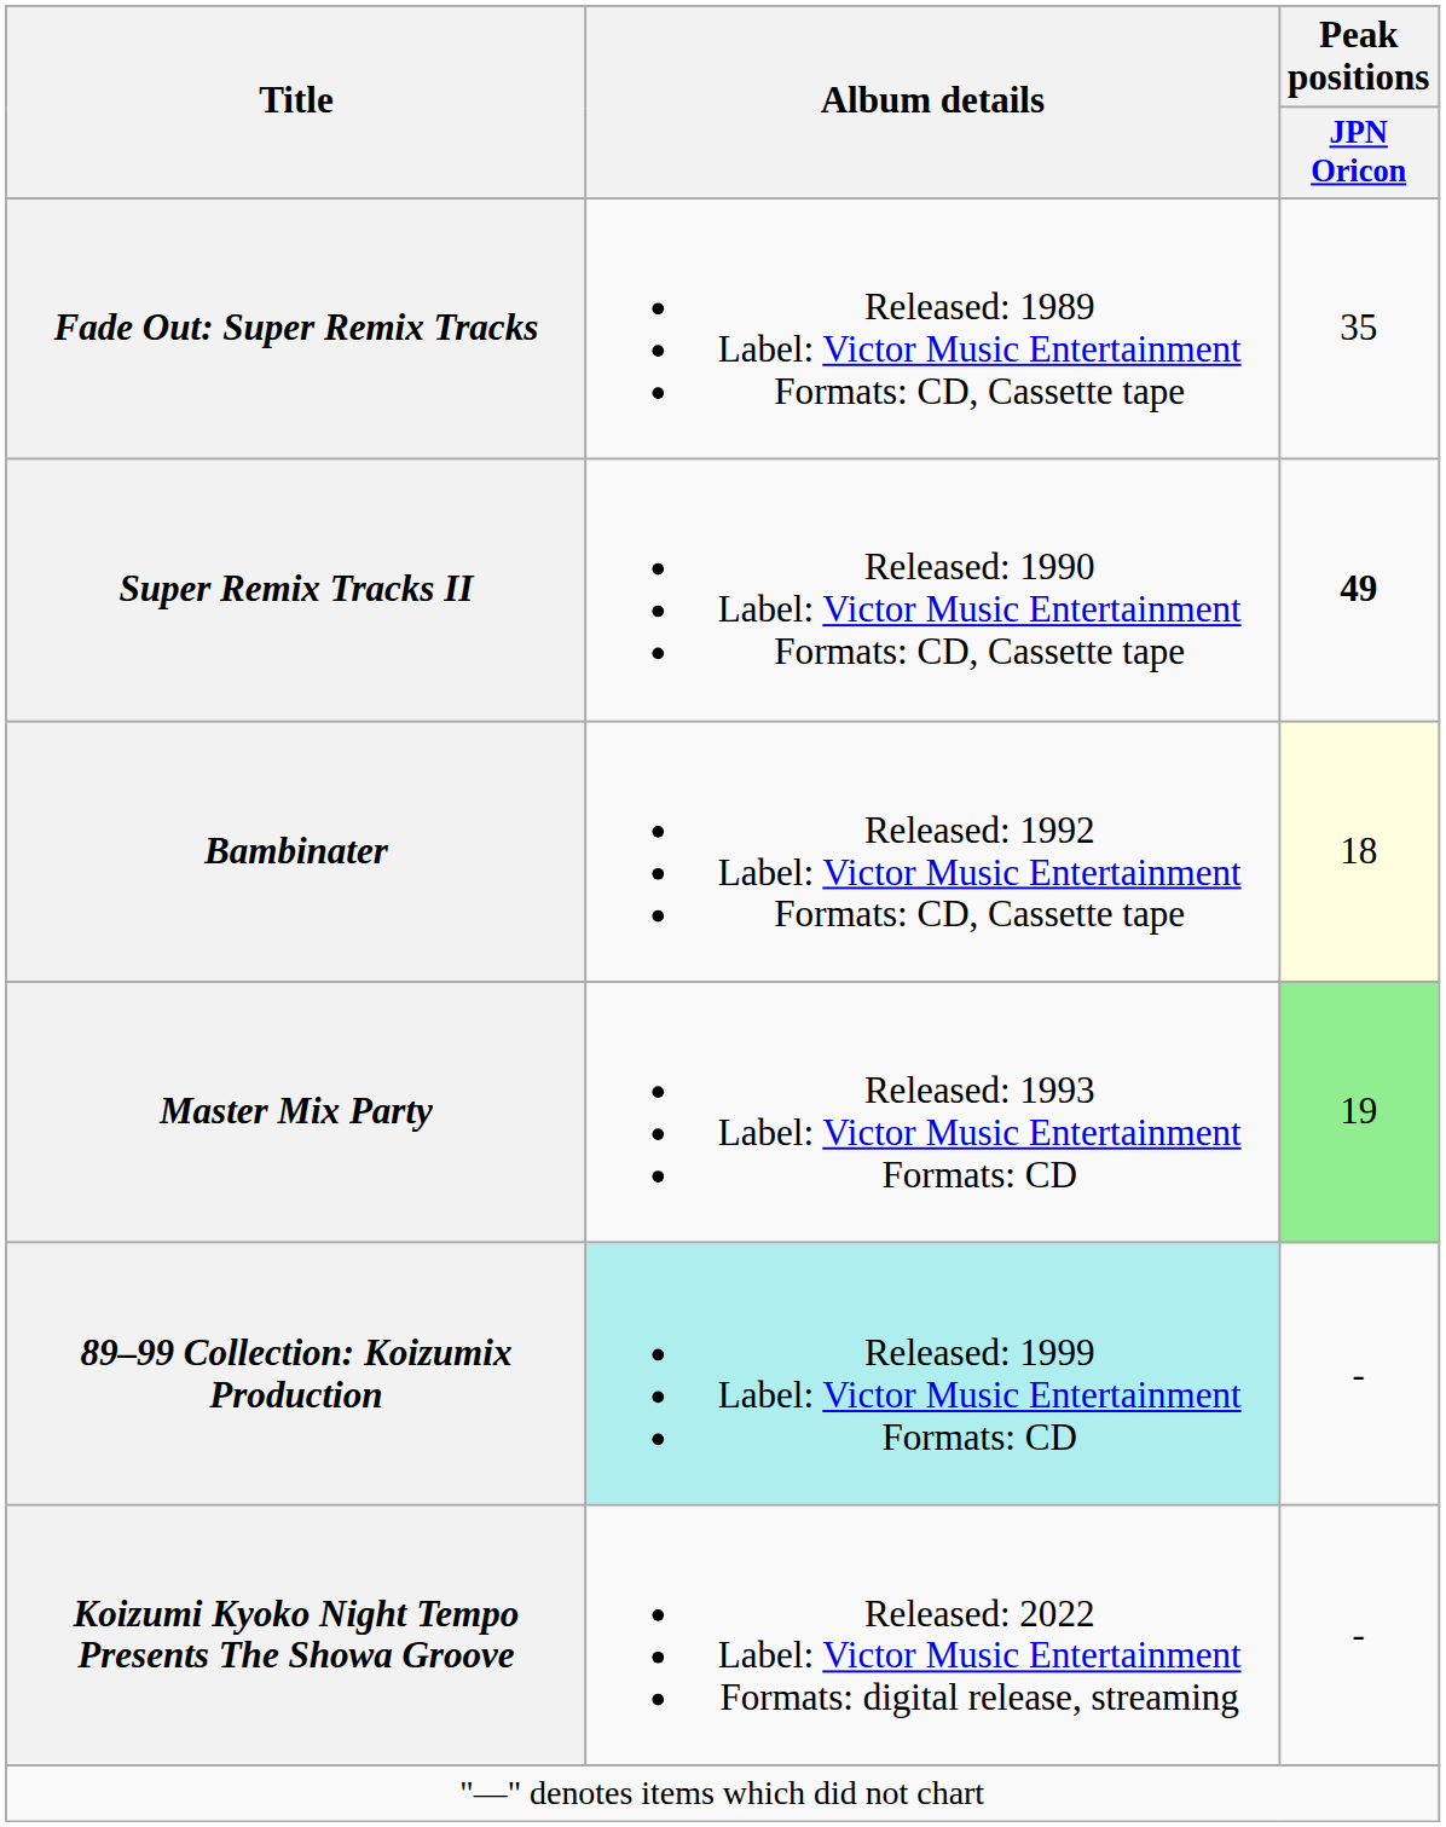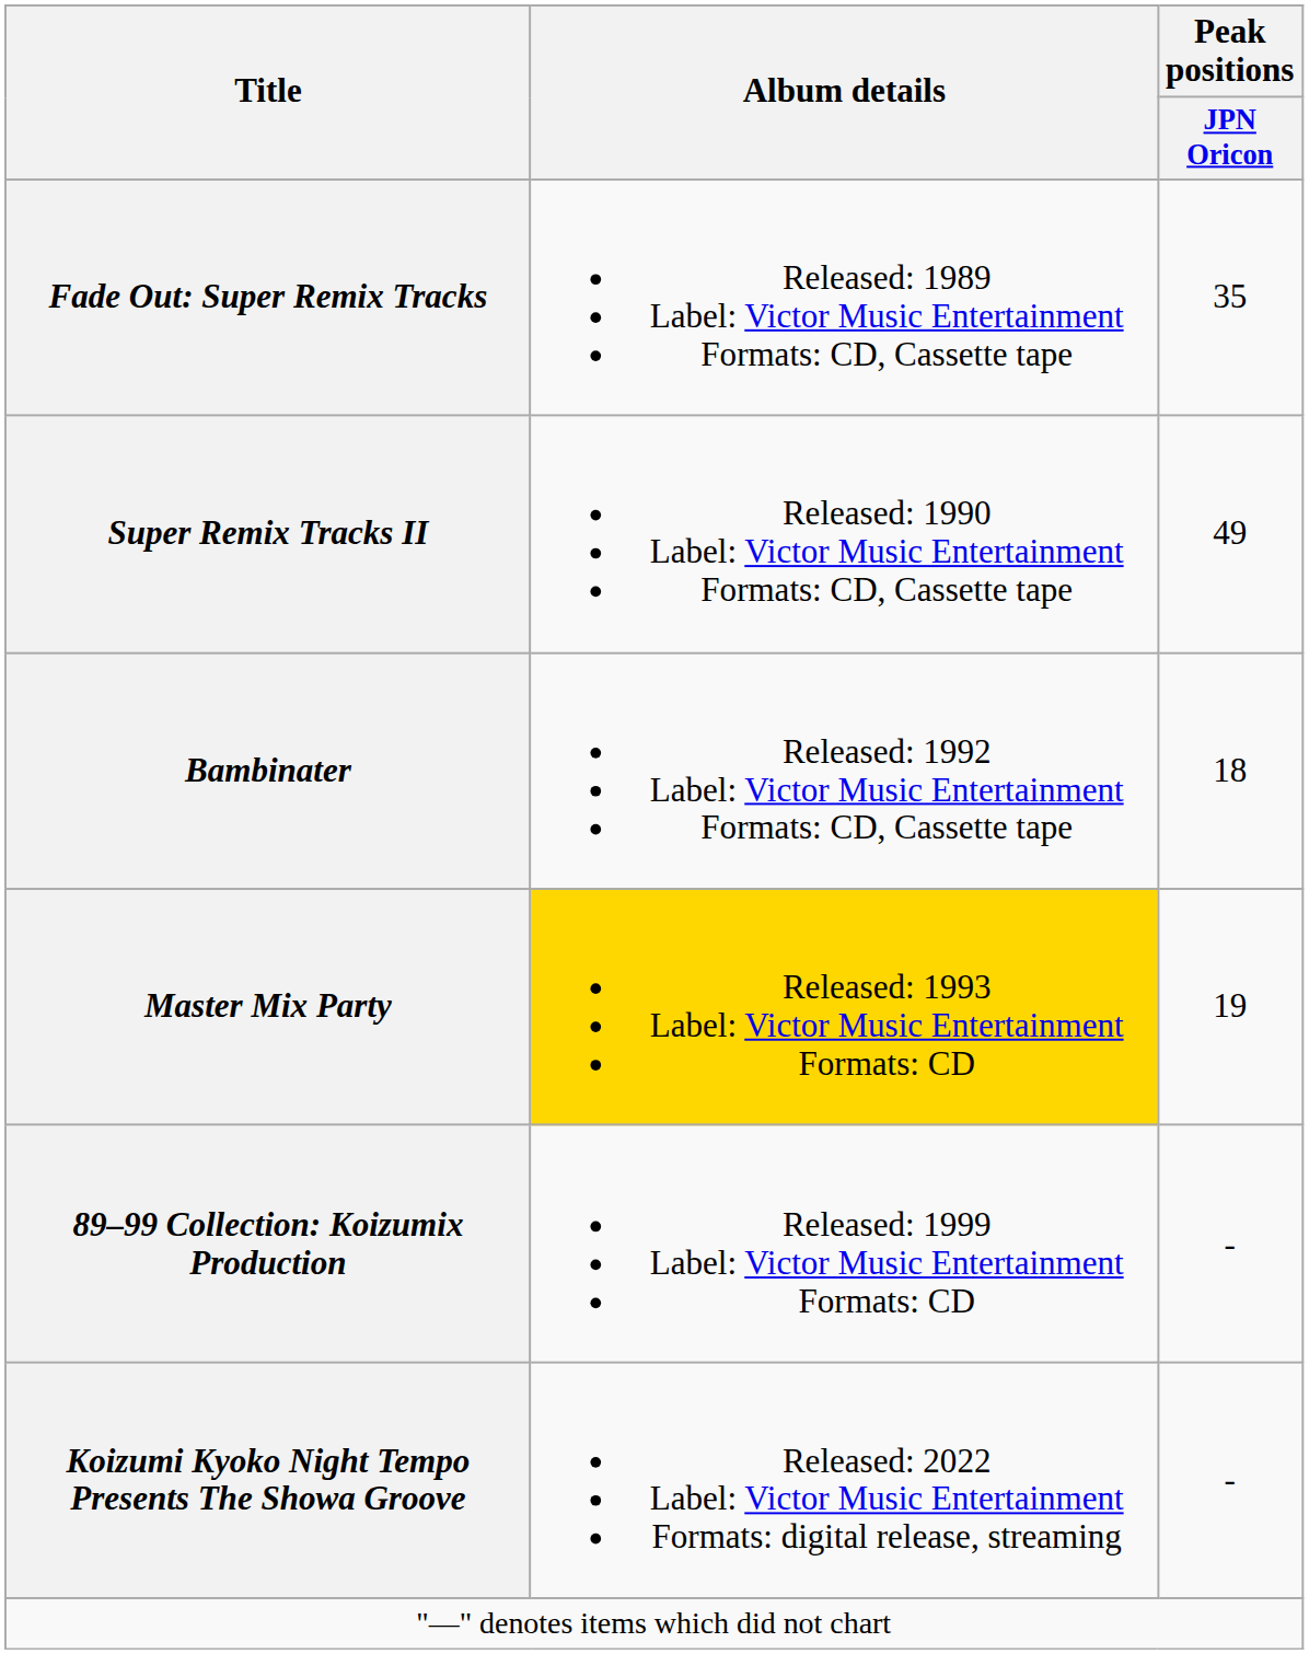Super Remix Tracks II | Peak positions / JPN Oricon: bold -> normal
Bambinater | Peak positions / JPN Oricon: lightyellow background -> no background
Master Mix Party | Album details: no background -> gold background
Master Mix Party | Peak positions / JPN Oricon: lightgreen background -> no background
89–99 Collection: Koizumix Production | Album details: paleturquoise background -> no background
